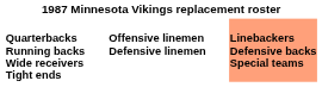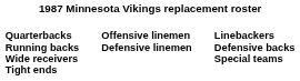Quarterbacks Running backs Wide receivers Tight ends | column 3: lightsalmon background -> no background
